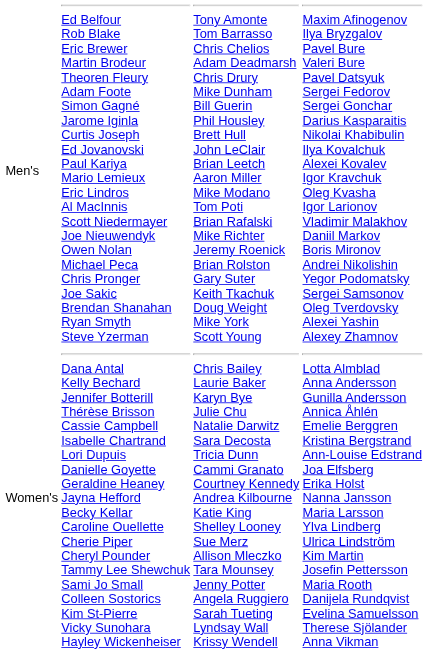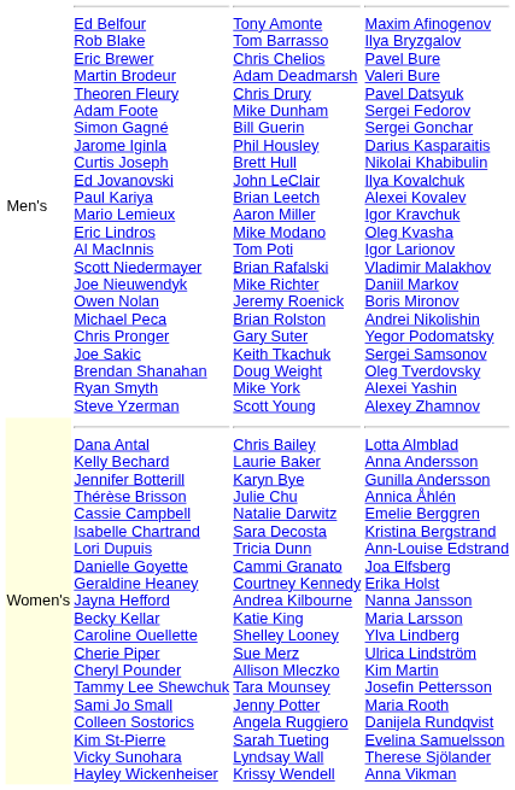Women's | column 1: no background -> lightyellow background
